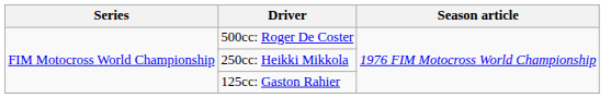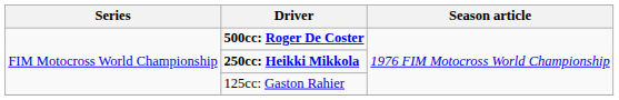500cc: Roger De Coster | Driver: normal -> bold
250cc: Heikki Mikkola | Driver: normal -> bold
